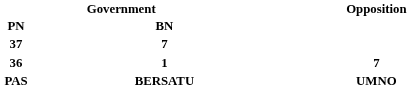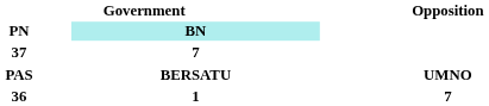PN | column 2: no background -> paleturquoise background
rows swapped: 36 <-> PAS
